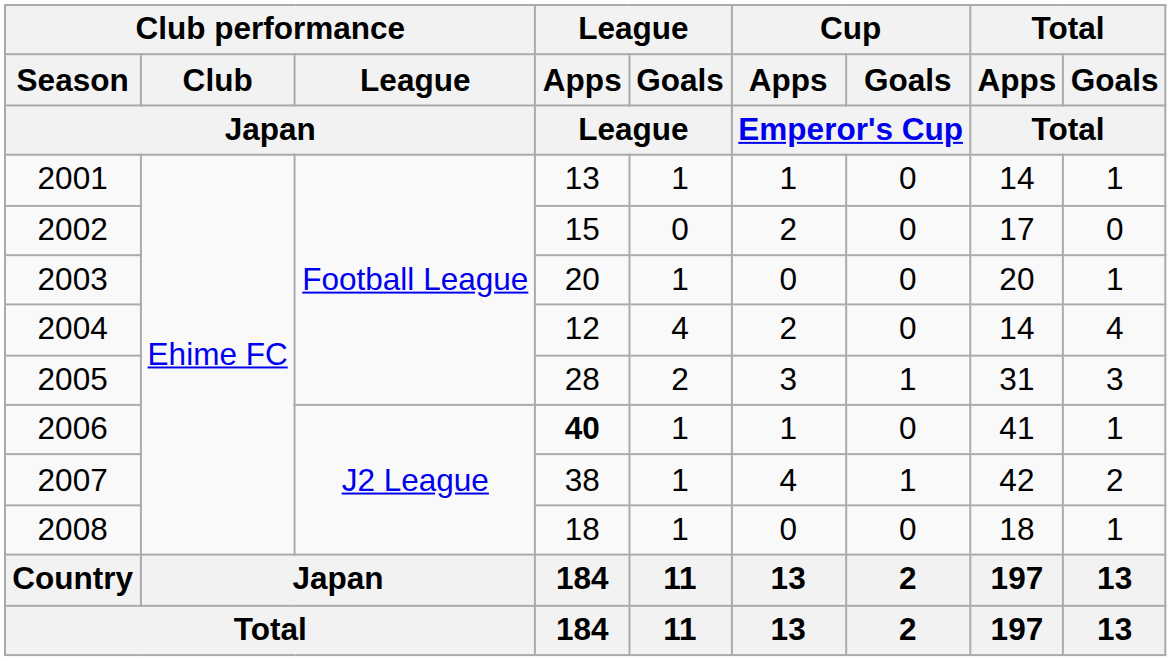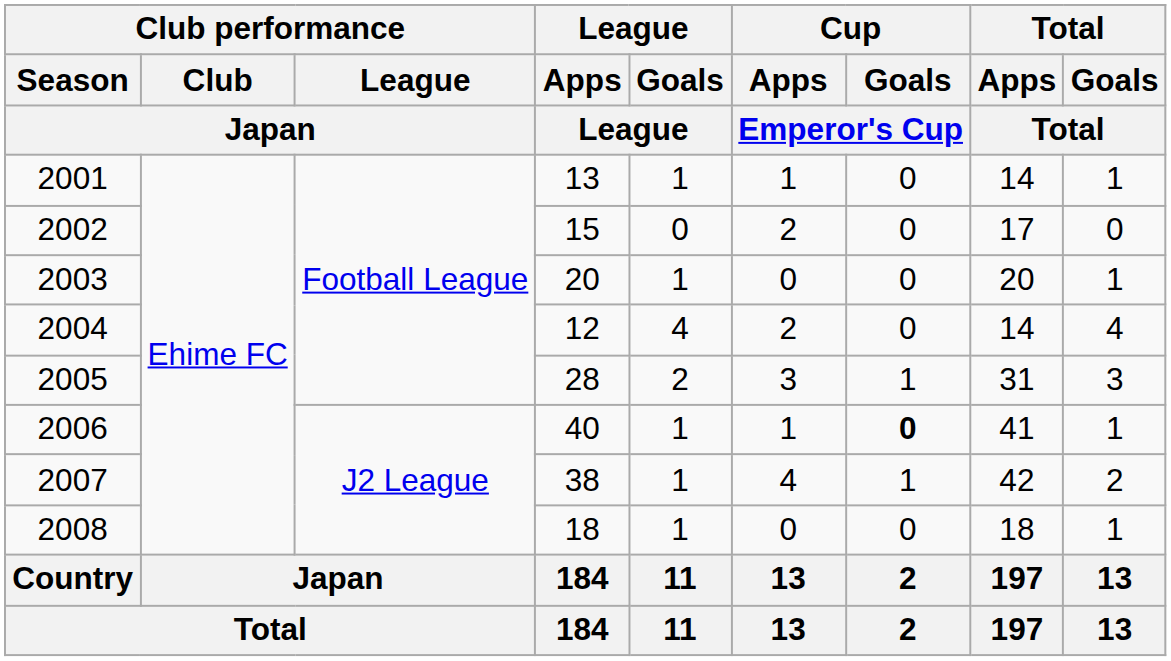2006 | League / Apps / League: bold -> normal
2006 | Cup / Goals / Emperor's Cup: normal -> bold
